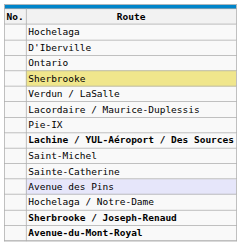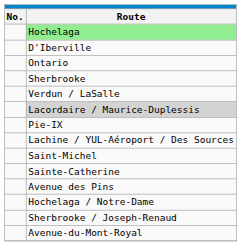Hochelaga | Route: no background -> lightgreen background
Sherbrooke | Route: khaki background -> no background
Lacordaire / Maurice-Duplessis | Route: no background -> lightgrey background
Lachine / YUL-Aéroport / Des Sources | Route: bold -> normal
Avenue des Pins | Route: lavender background -> no background
Sherbrooke / Joseph-Renaud | Route: bold -> normal
Avenue-du-Mont-Royal | Route: bold -> normal
